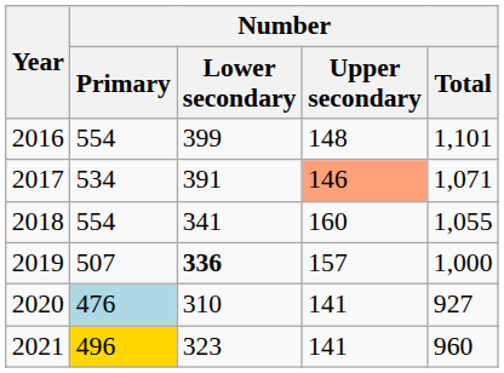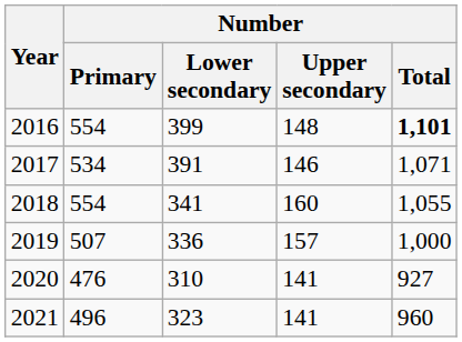2016 | Number / Total: normal -> bold
2017 | Number / Upper secondary: lightsalmon background -> no background
2019 | Number / Lower secondary: bold -> normal
2020 | Number / Primary: lightblue background -> no background
2021 | Number / Primary: gold background -> no background
